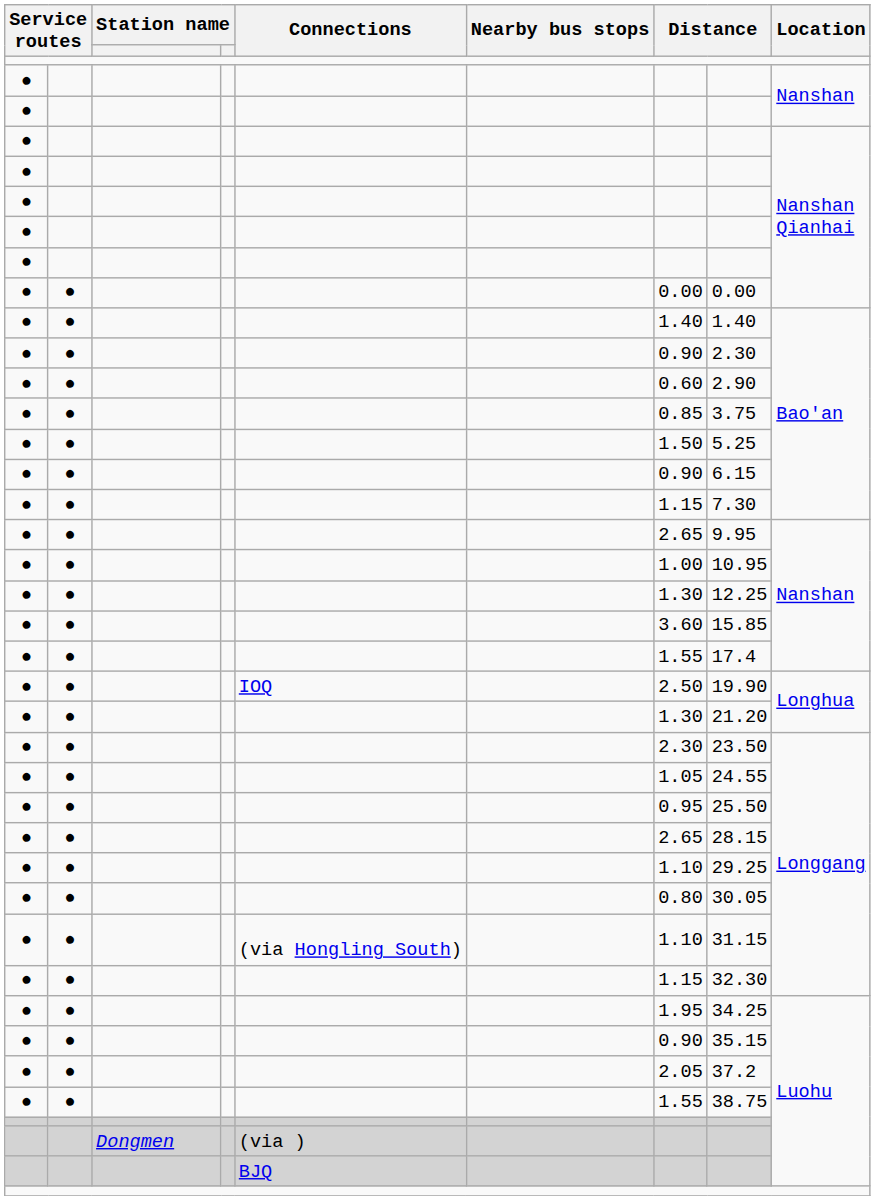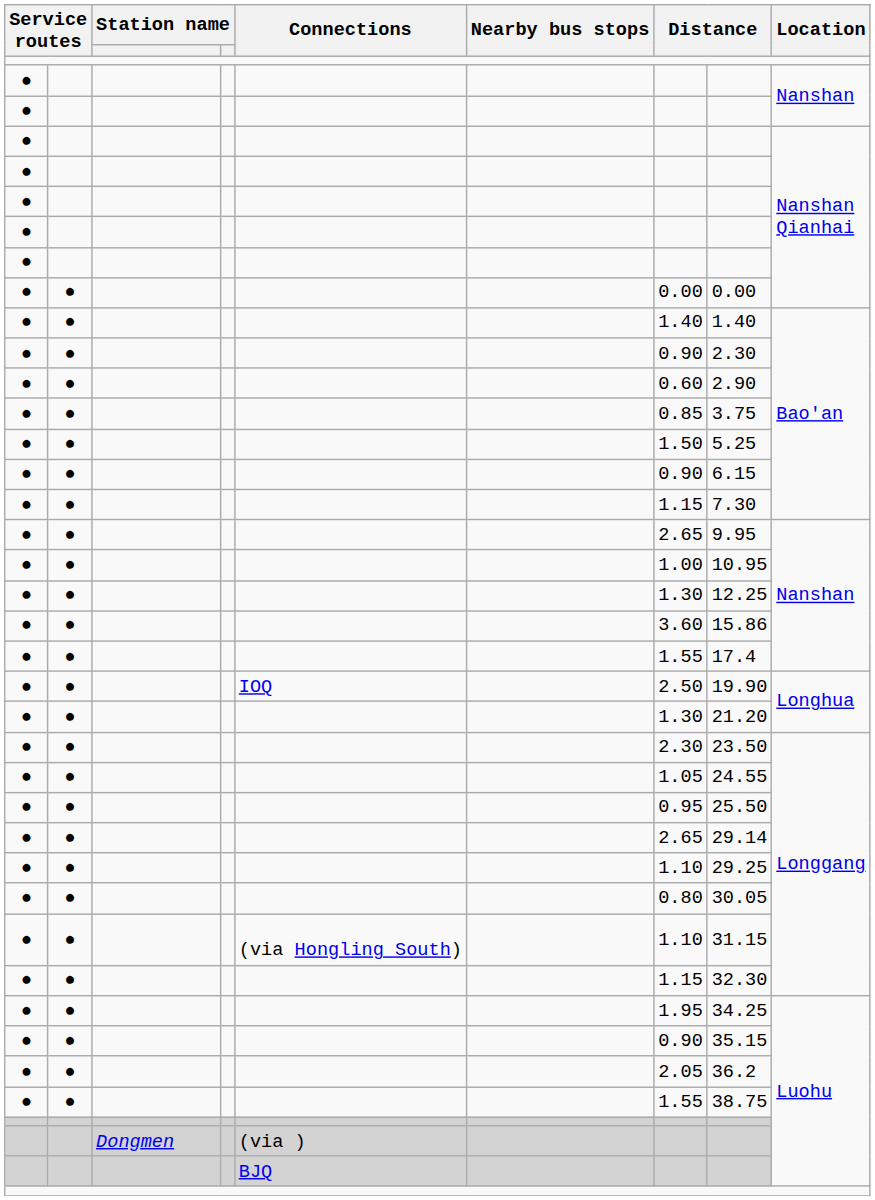row 22 | column 8: 15.85 -> 15.86
row 29 | column 8: 28.15 -> 29.14
row 36 | column 8: 37.2 -> 36.2
